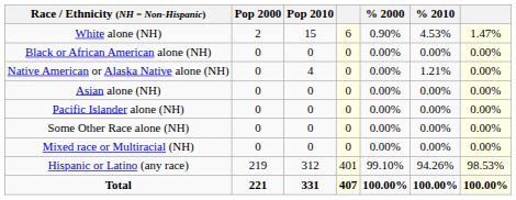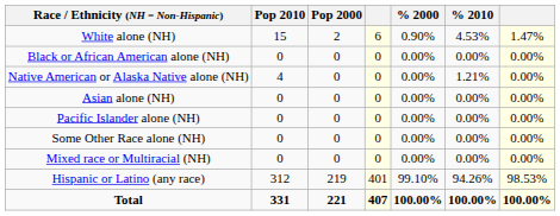columns swapped: Pop 2000 <-> Pop 2010
